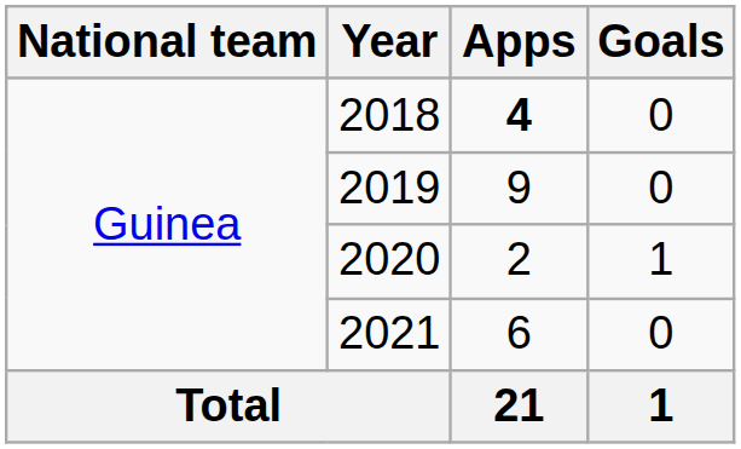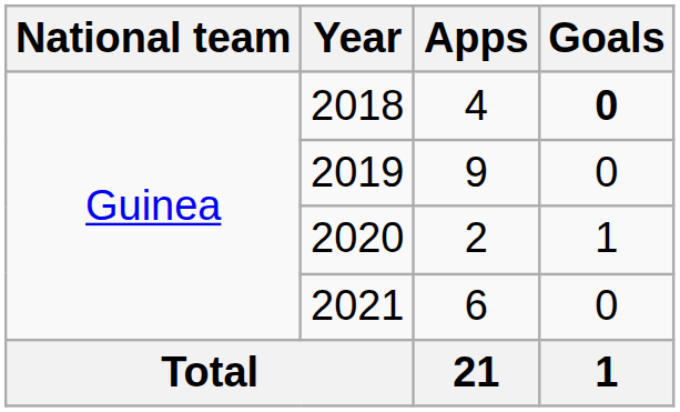2018 | Apps: bold -> normal
2018 | Goals: normal -> bold
